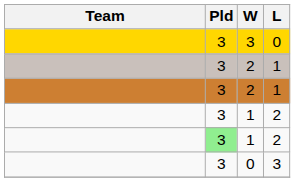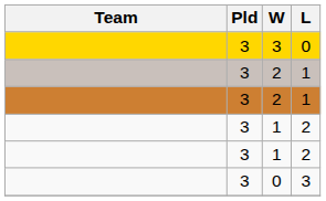row 6 | Pld: lightgreen background -> no background
